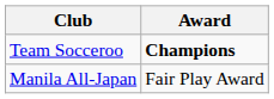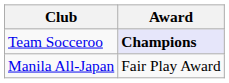Team Socceroo | Award: no background -> lavender background
